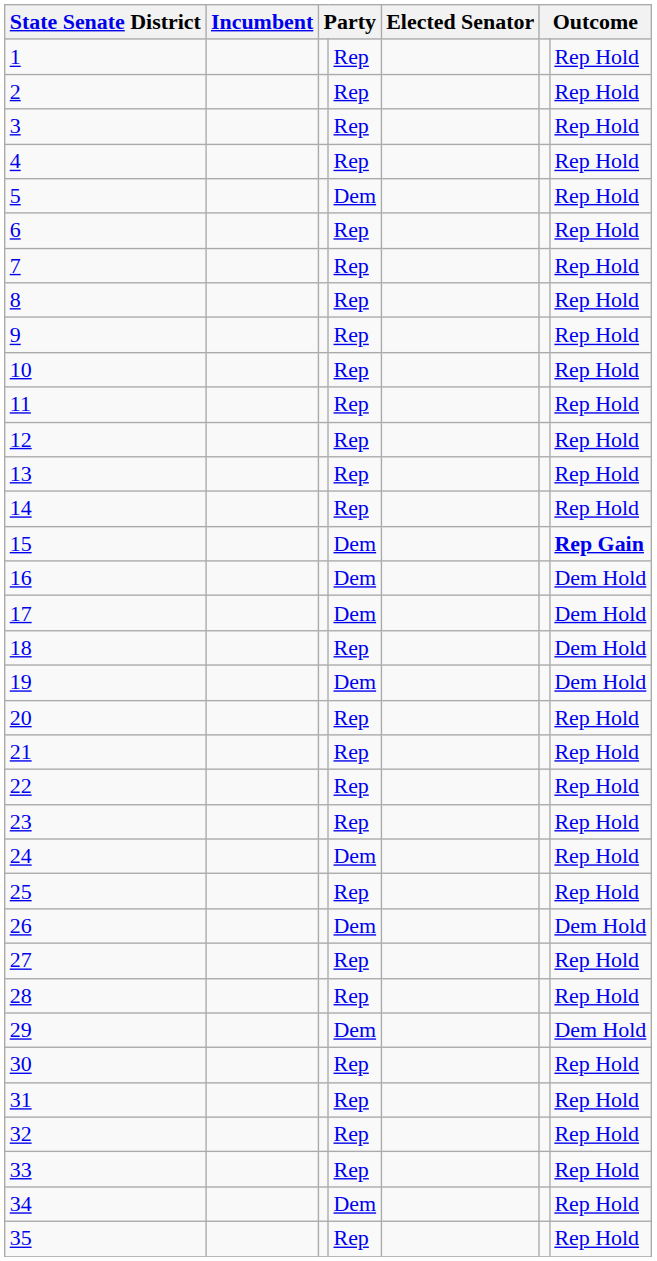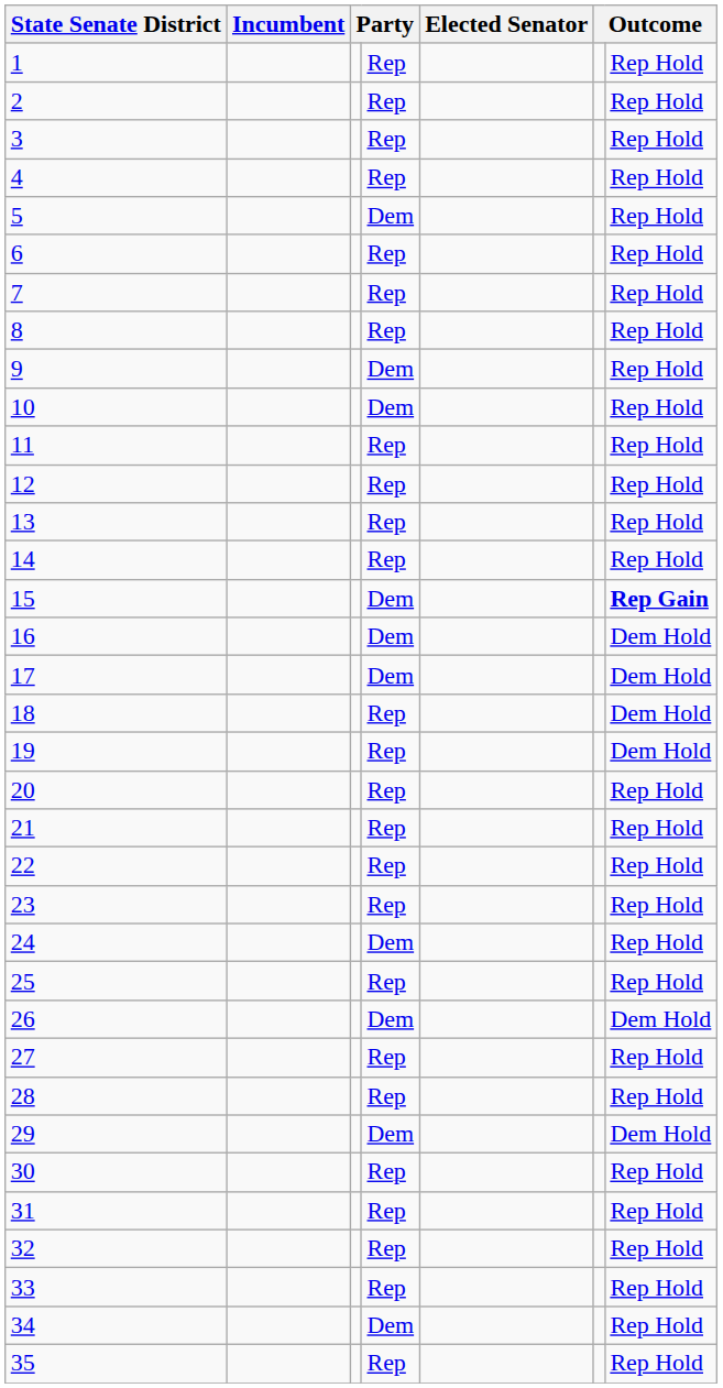9 | column 4: Rep -> Dem
10 | column 4: Rep -> Dem
19 | column 4: Dem -> Rep
